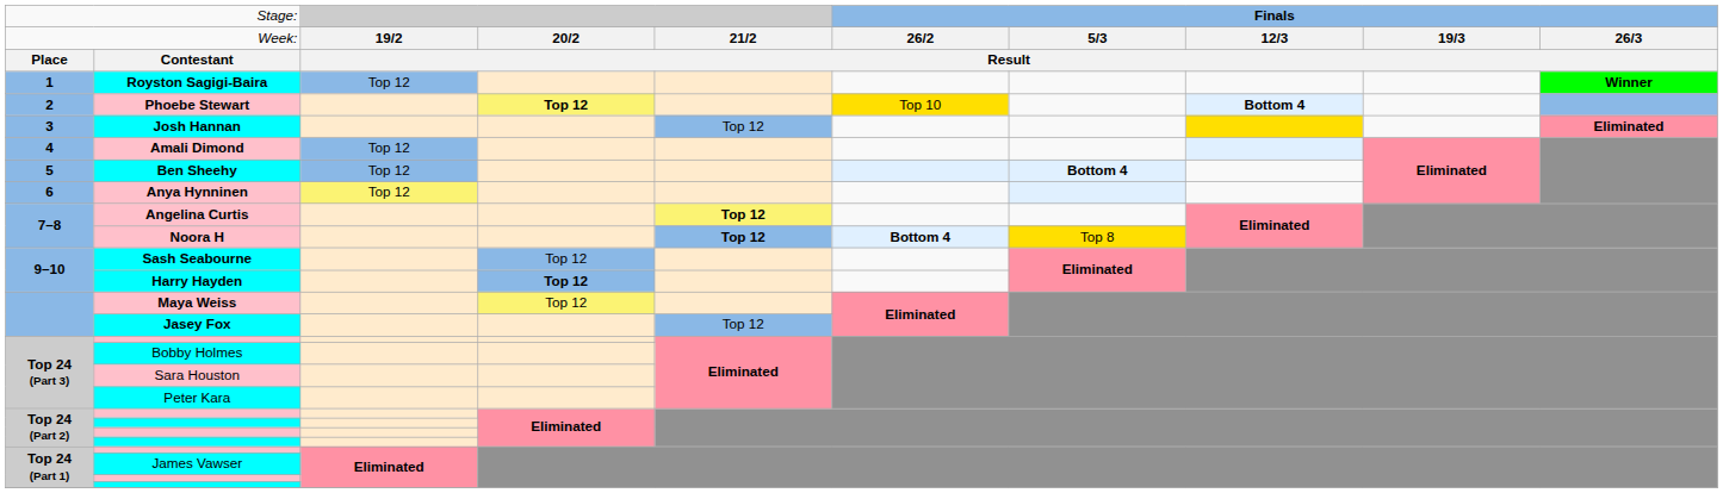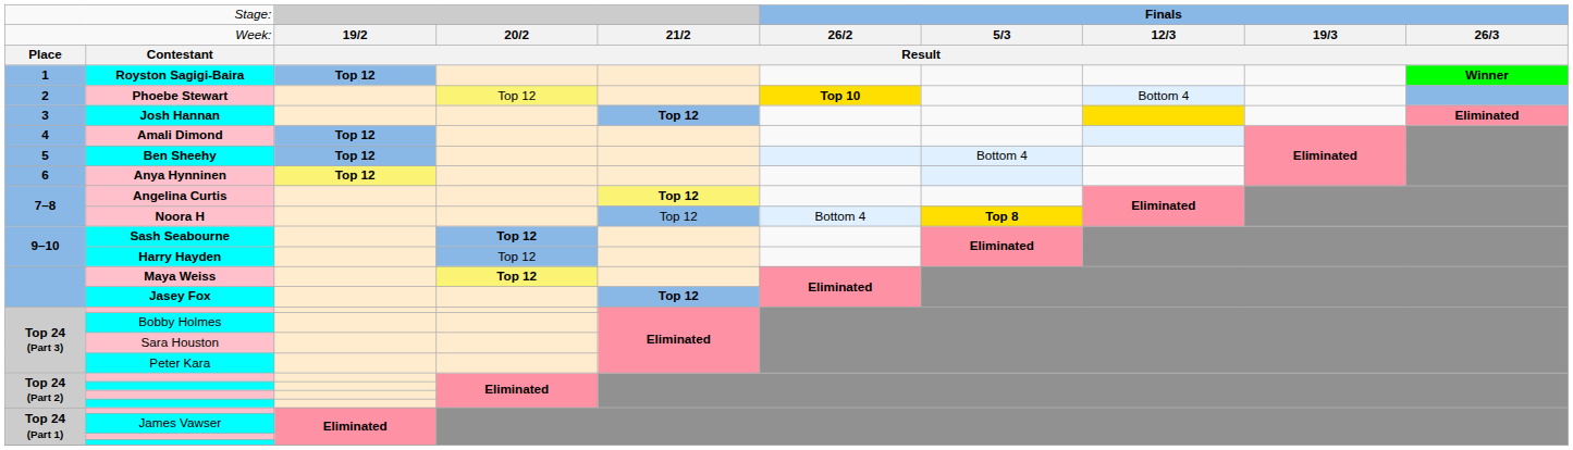Royston Sagigi-Baira | column 3: normal -> bold
Phoebe Stewart | column 4: bold -> normal
Phoebe Stewart | column 6: normal -> bold
Phoebe Stewart | column 8: bold -> normal
Josh Hannan | column 5: normal -> bold
Amali Dimond | column 3: normal -> bold
Ben Sheehy | column 3: normal -> bold
Ben Sheehy | column 7: bold -> normal
Anya Hynninen | column 3: normal -> bold
Noora H | column 5: bold -> normal
Noora H | column 6: bold -> normal
Noora H | column 7: normal -> bold
Sash Seabourne | column 4: normal -> bold
Harry Hayden | column 4: bold -> normal
Maya Weiss | column 4: normal -> bold
Jasey Fox | column 5: normal -> bold
